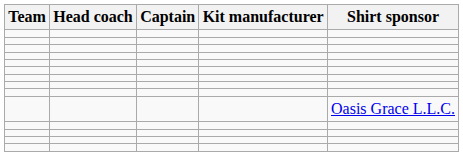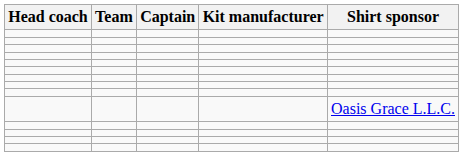columns swapped: Team <-> Head coach
